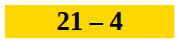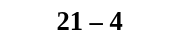row 1 | column 1: gold background -> no background
